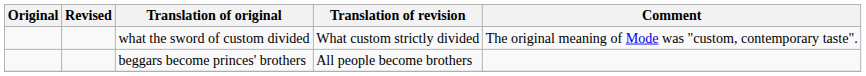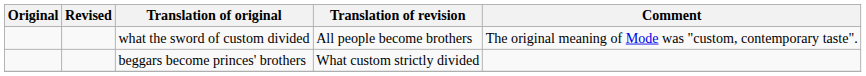what the sword of custom divided | Translation of revision: What custom strictly divided -> All people become brothers
beggars become princes' brothers | Translation of revision: All people become brothers -> What custom strictly divided
